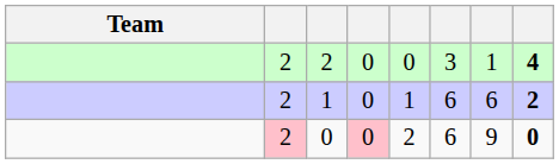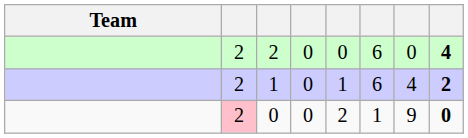row 2 | column 6: 3 -> 6
row 2 | column 7: 1 -> 0
row 3 | column 7: 6 -> 4
row 4 | column 4: pink background -> no background
row 4 | column 6: 6 -> 1
